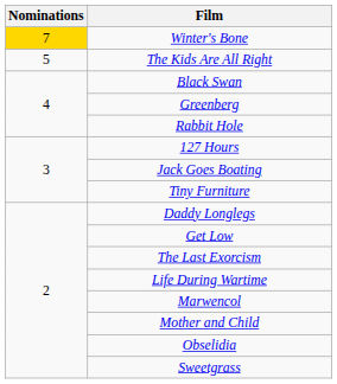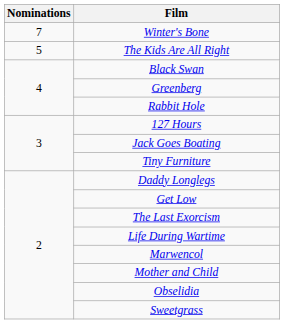Winter's Bone | Nominations: gold background -> no background
